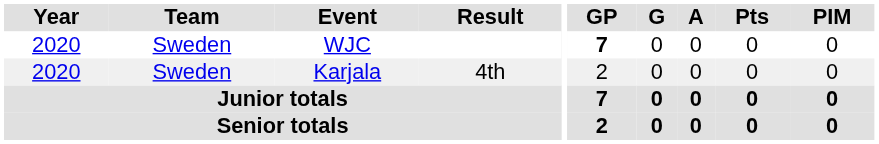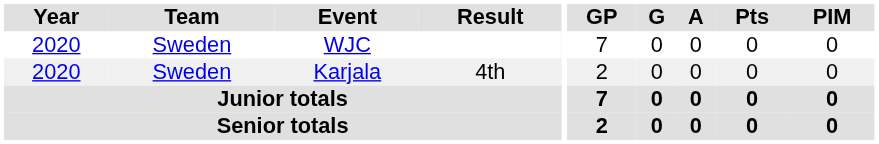WJC | GP: bold -> normal
